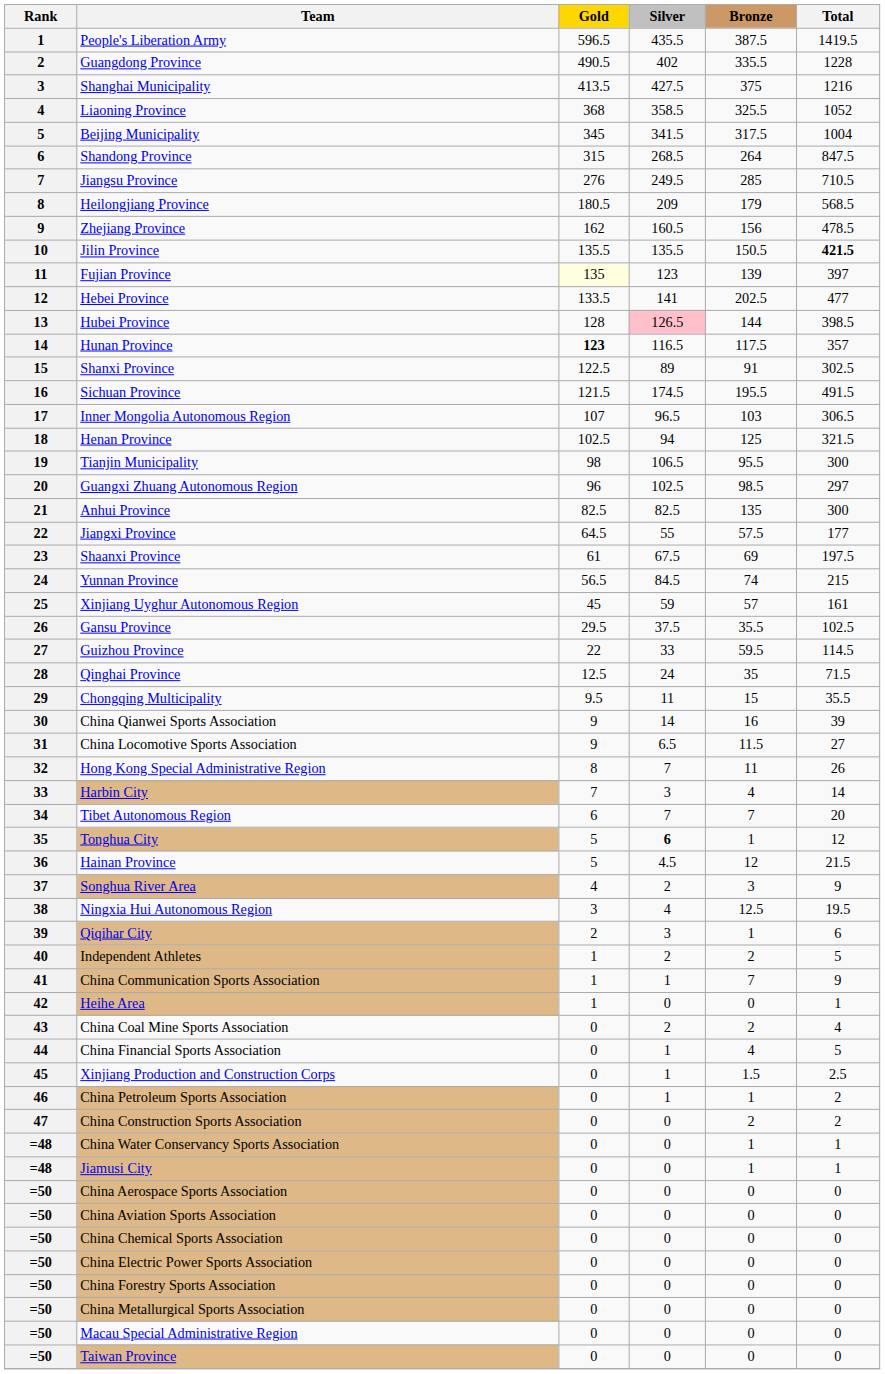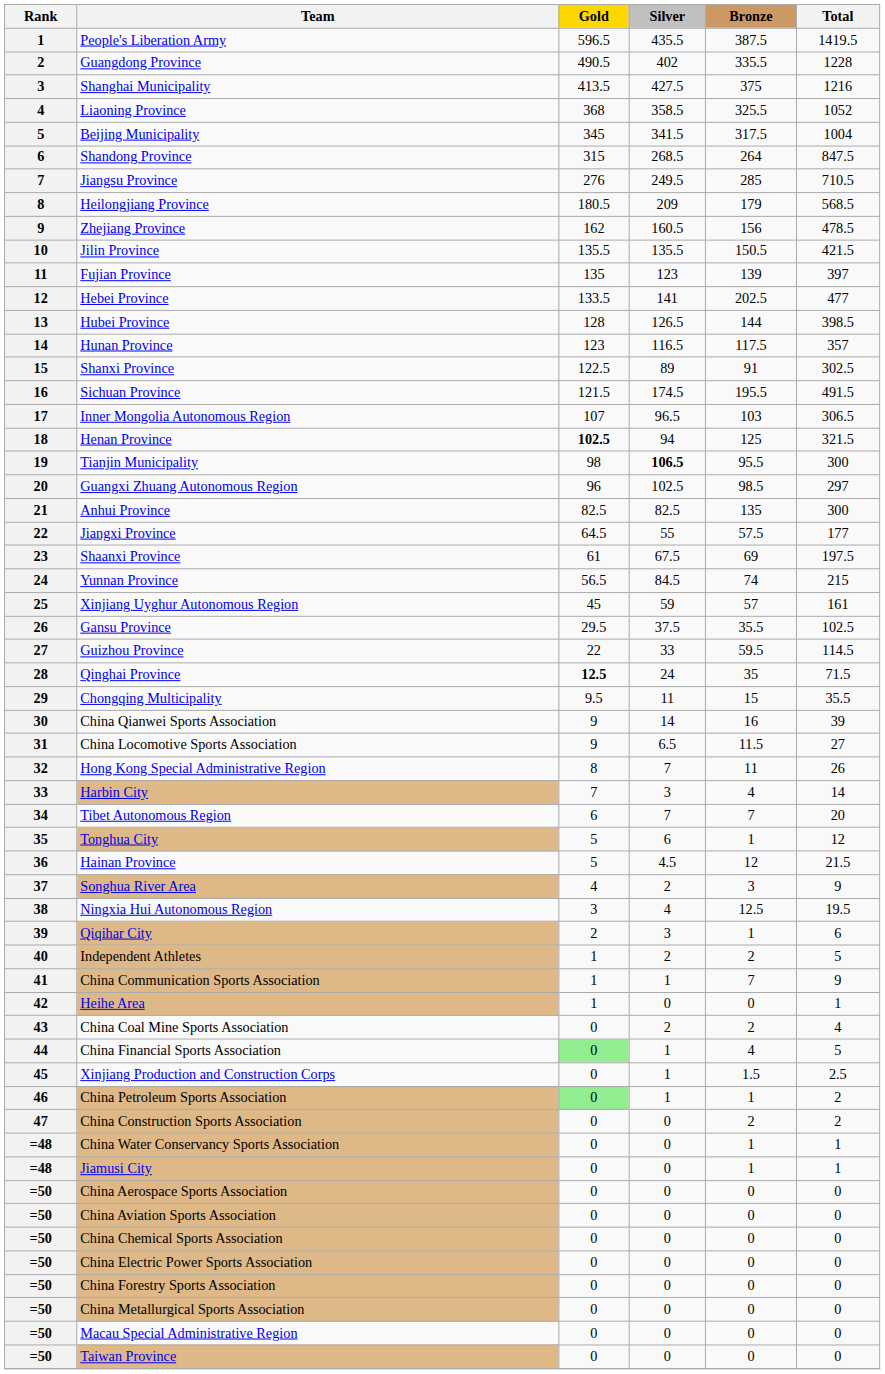Jilin Province | Total: bold -> normal
Fujian Province | Gold: lightyellow background -> no background
Hubei Province | Silver: pink background -> no background
Hunan Province | Gold: bold -> normal
Henan Province | Gold: normal -> bold
Tianjin Municipality | Silver: normal -> bold
Qinghai Province | Gold: normal -> bold
Tonghua City | Silver: bold -> normal
China Financial Sports Association | Gold: no background -> lightgreen background
China Petroleum Sports Association | Gold: no background -> lightgreen background
